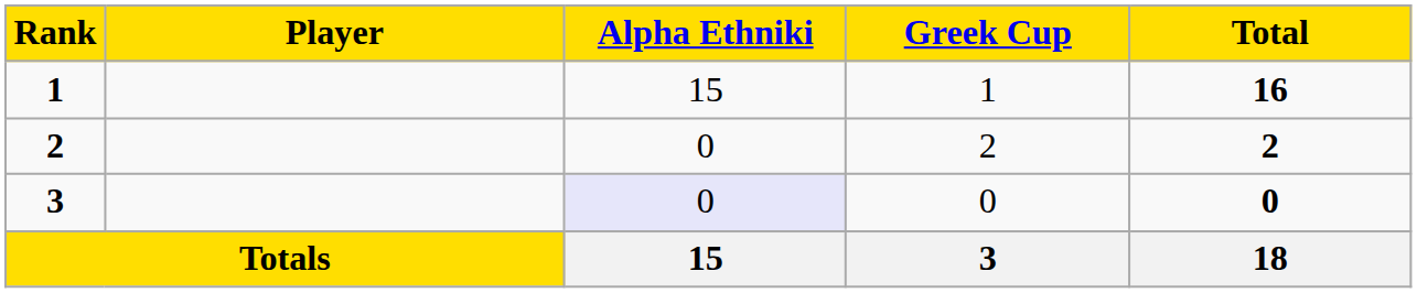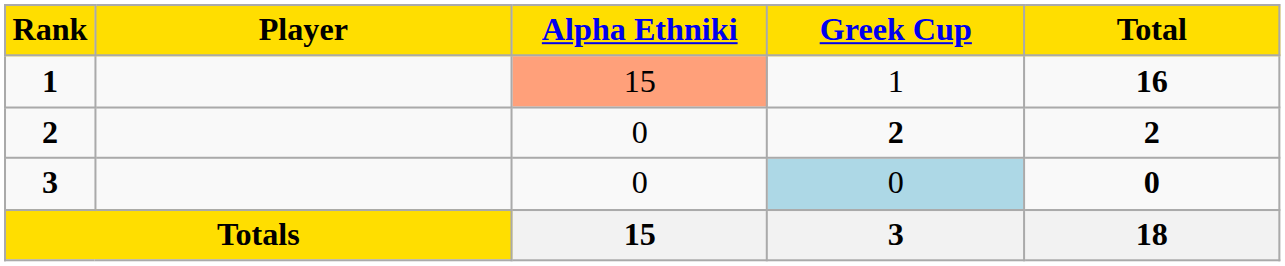row 2 | Alpha Ethniki: no background -> lightsalmon background
row 3 | Greek Cup: normal -> bold
row 4 | Alpha Ethniki: lavender background -> no background
row 4 | Greek Cup: no background -> lightblue background
